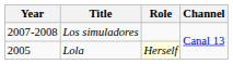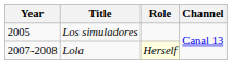Los simuladores | Year: 2007-2008 -> 2005
Lola | Year: 2005 -> 2007-2008
